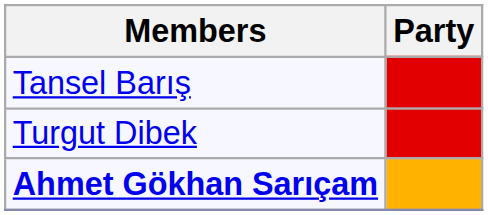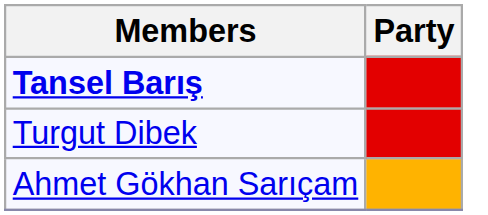Tansel Barış | Members: normal -> bold
Ahmet Gökhan Sarıçam | Members: bold -> normal
